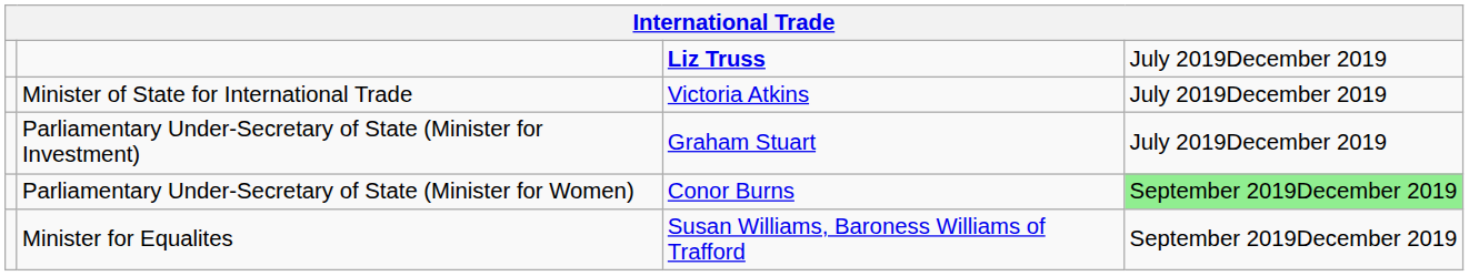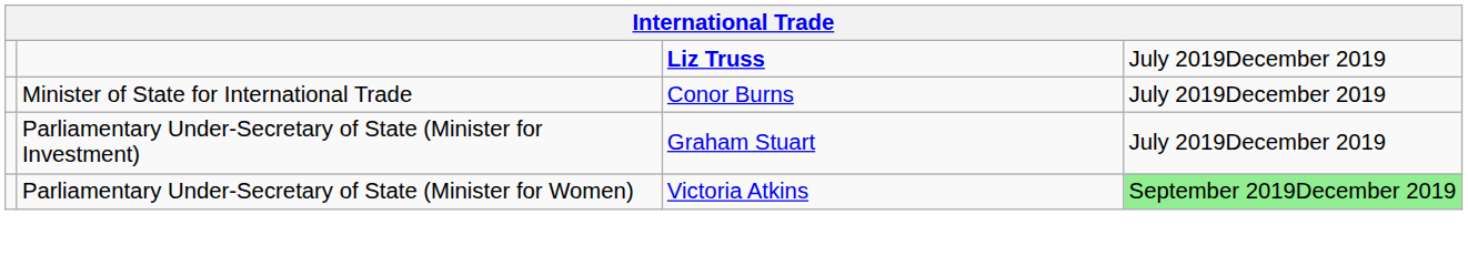Minister of State for International Trade | column 3: Victoria Atkins -> Conor Burns
Parliamentary Under-Secretary of State (Minister for Women) | column 3: Conor Burns -> Victoria Atkins
- row: Minister for Equalites | Susan Williams, Baroness Williams of Trafford | September 2019December 2019
